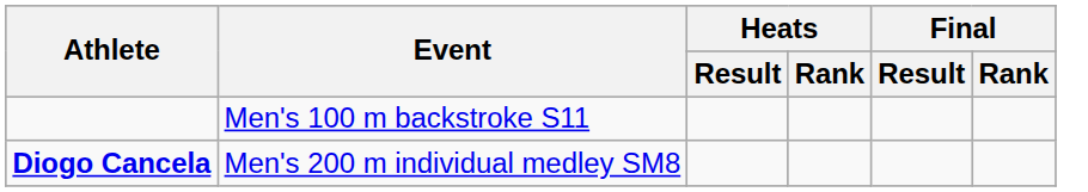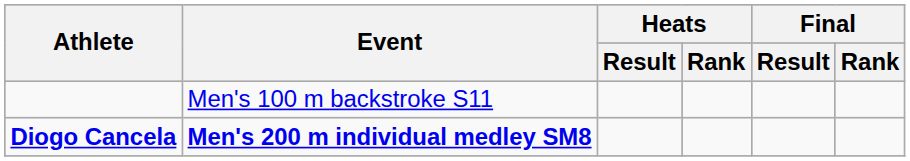Diogo Cancela | Event: normal -> bold
